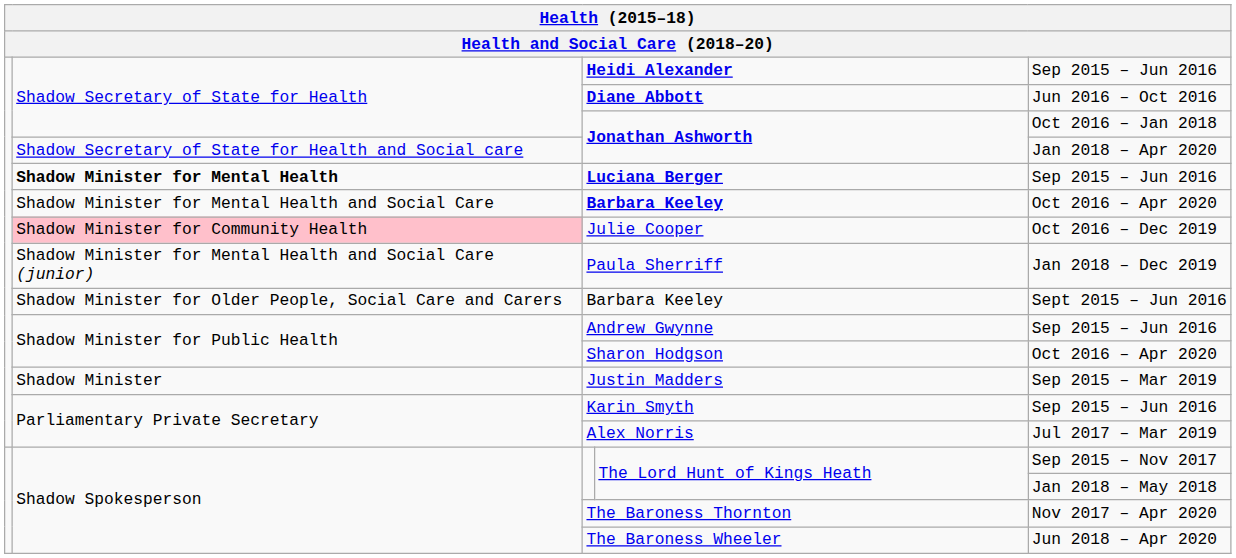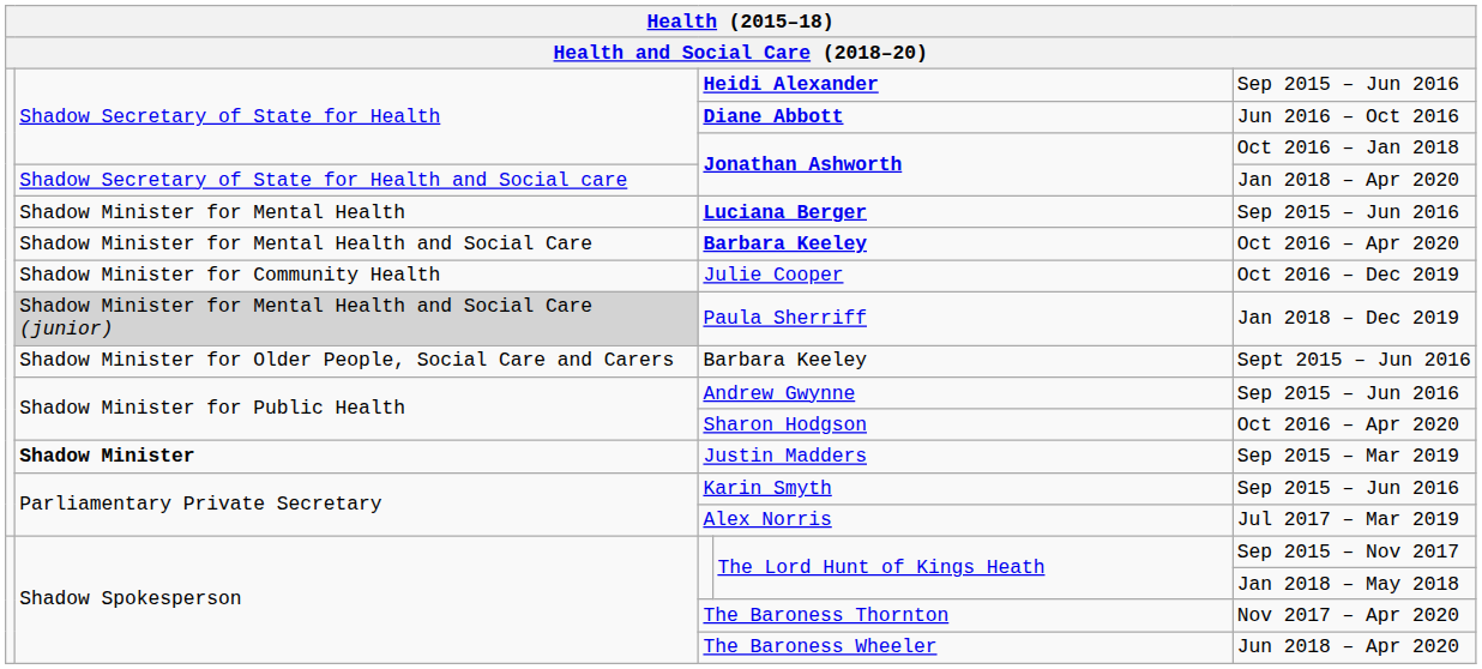Luciana Berger | column 2: bold -> normal
Julie Cooper | column 2: pink background -> no background
Paula Sherriff | column 2: no background -> lightgrey background
Justin Madders | column 2: normal -> bold
